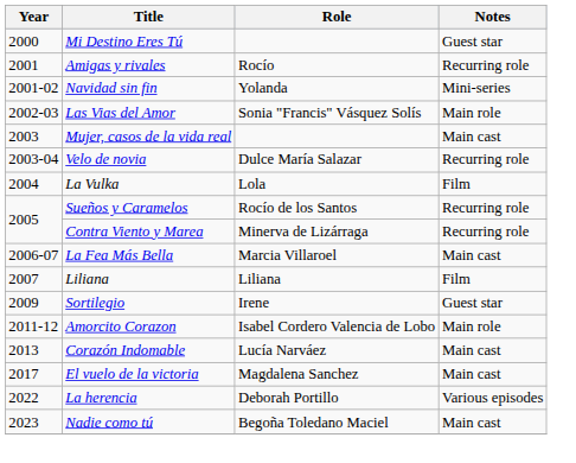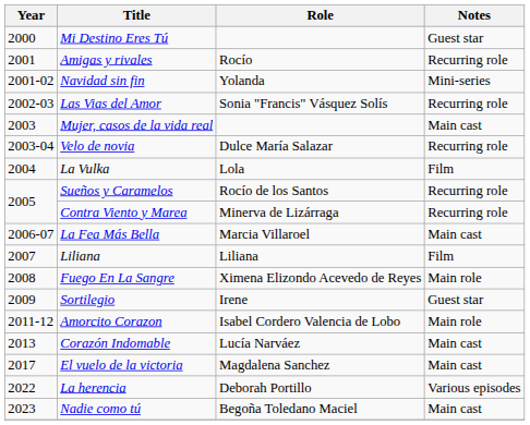Las Vias del Amor | Notes: Main role -> Recurring role
+ row: 2008 | Fuego En La Sangre | Ximena Elizondo Acevedo de Reyes | Main role
